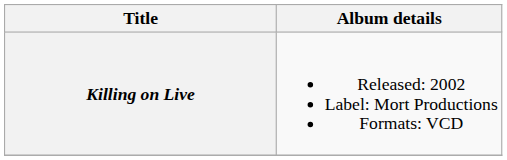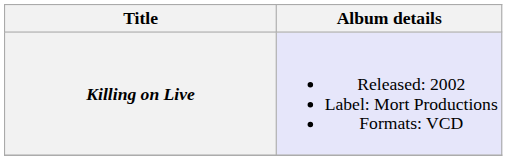Killing on Live | Album details: no background -> lavender background
